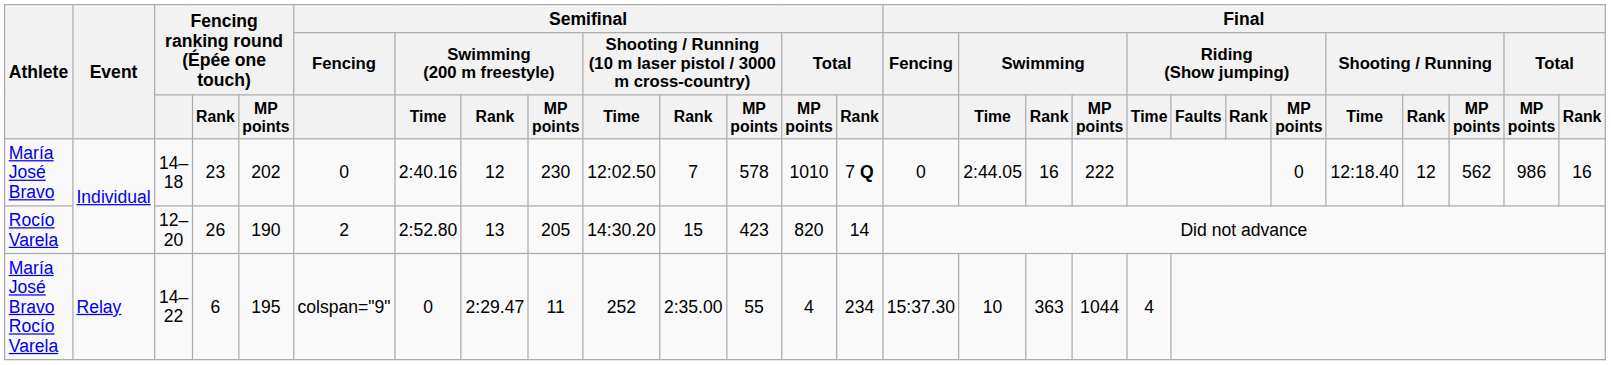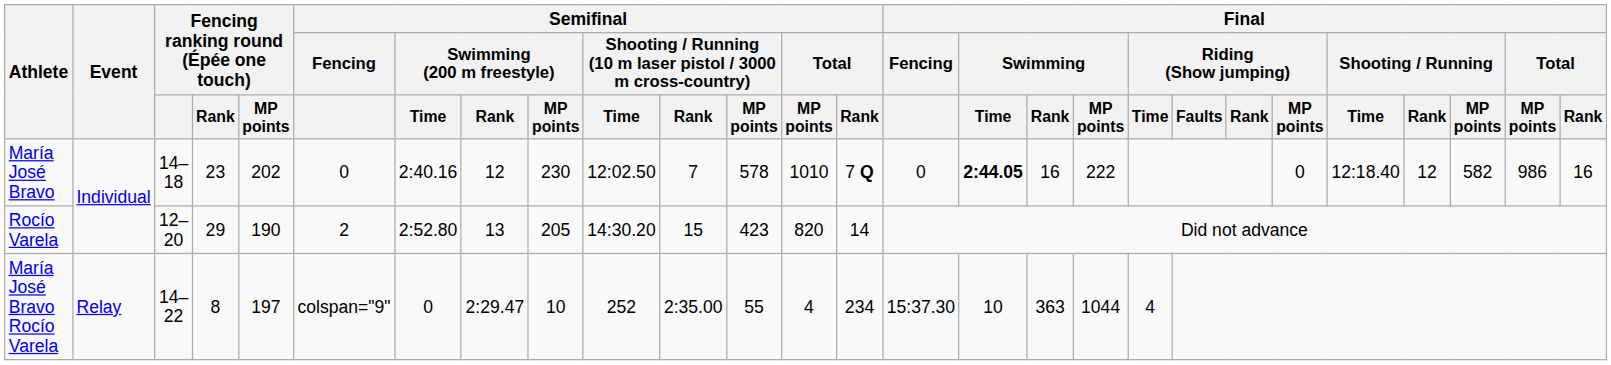María José Bravo | Final / Swimming / Time: normal -> bold
María José Bravo | Final / Shooting / Running / MP points: 562 -> 582
Rocío Varela | Fencing ranking round (Épée one touch) / Rank: 26 -> 29
María José Bravo Rocío Varela | Fencing ranking round (Épée one touch) / Rank: 6 -> 8
María José Bravo Rocío Varela | Fencing ranking round (Épée one touch) / MP points: 195 -> 197
María José Bravo Rocío Varela | Semifinal / Swimming (200 m freestyle) / MP points: 11 -> 10
